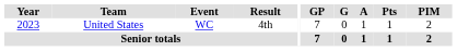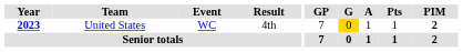United States | Year: normal -> bold
United States | G: no background -> gold background
United States | PIM: normal -> bold
